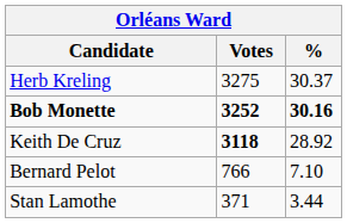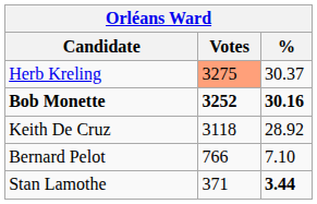Herb Kreling | Votes: no background -> lightsalmon background
Keith De Cruz | Votes: bold -> normal
Stan Lamothe | %: normal -> bold
